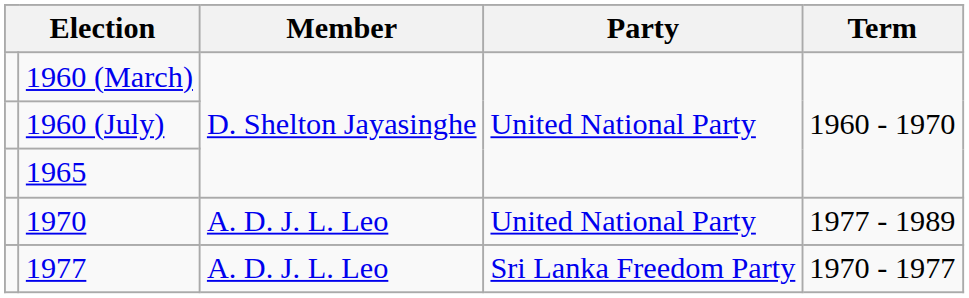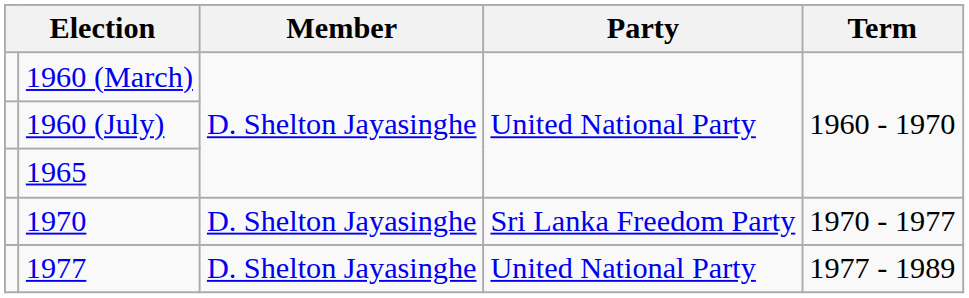1970 | Member: A. D. J. L. Leo -> D. Shelton Jayasinghe
1970 | Party: United National Party -> Sri Lanka Freedom Party
1970 | Term: 1977 - 1989 -> 1970 - 1977
1977 | Member: A. D. J. L. Leo -> D. Shelton Jayasinghe
1977 | Party: Sri Lanka Freedom Party -> United National Party
1977 | Term: 1970 - 1977 -> 1977 - 1989
